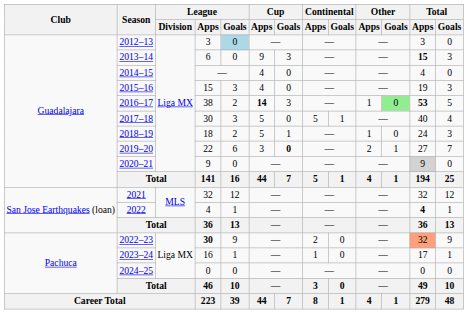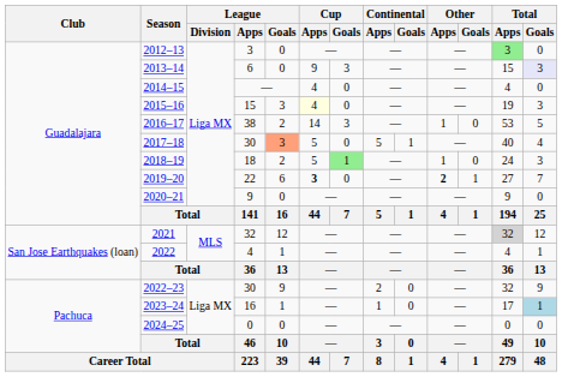2012–13 | League / Goals: lightblue background -> no background
2012–13 | Total / Apps: no background -> lightgreen background
2013–14 | Total / Apps: bold -> normal
2013–14 | Total / Goals: no background -> lavender background
2015–16 | Cup / Apps: no background -> lightyellow background
2016–17 | Cup / Apps: bold -> normal
2016–17 | Other / Goals: lightgreen background -> no background
2016–17 | Total / Apps: bold -> normal
2017–18 | League / Goals: no background -> lightsalmon background
2018–19 | Cup / Goals: no background -> lightgreen background
2019–20 | Cup / Apps: normal -> bold
2019–20 | Cup / Goals: bold -> normal
2019–20 | Other / Apps: normal -> bold
2020–21 | Total / Apps: lightgrey background -> no background
2021 | Total / Apps: no background -> lightgrey background
2022 | Total / Apps: bold -> normal
2022–23 | League / Apps: bold -> normal
2022–23 | Total / Apps: lightsalmon background -> no background
2023–24 | Total / Goals: no background -> lightblue background
